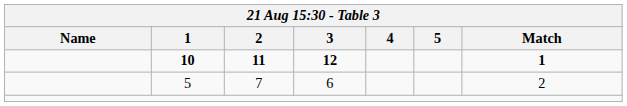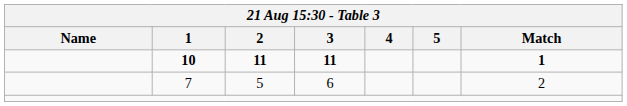row 3 | 3: 12 -> 11
row 4 | 1: 5 -> 7
row 4 | 2: 7 -> 5
